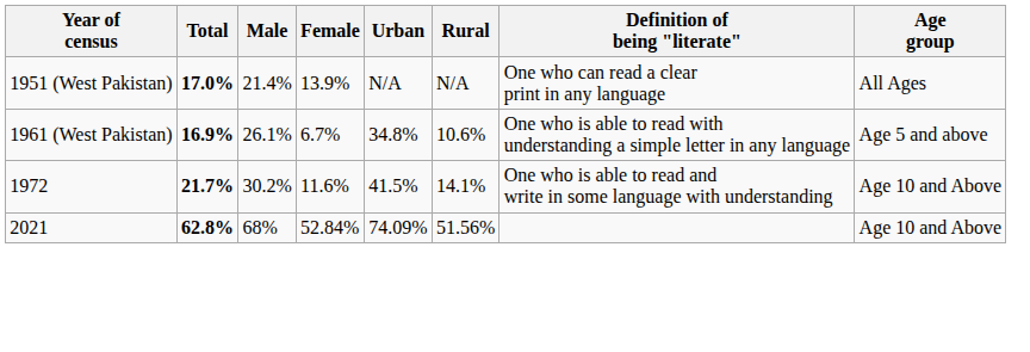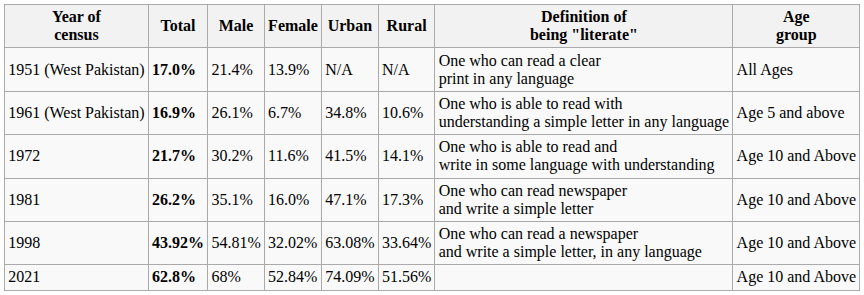+ row: 1981 | 26.2% | 35.1% | 16.0% | 47.1% | 17.3% | One who can read newspaper and write a simple letter | Age 10 and Above
+ row: 1998 | 43.92% | 54.81% | 32.02% | 63.08% | 33.64% | One who can read a newspaper and write a simple letter, in any language | Age 10 and Above
